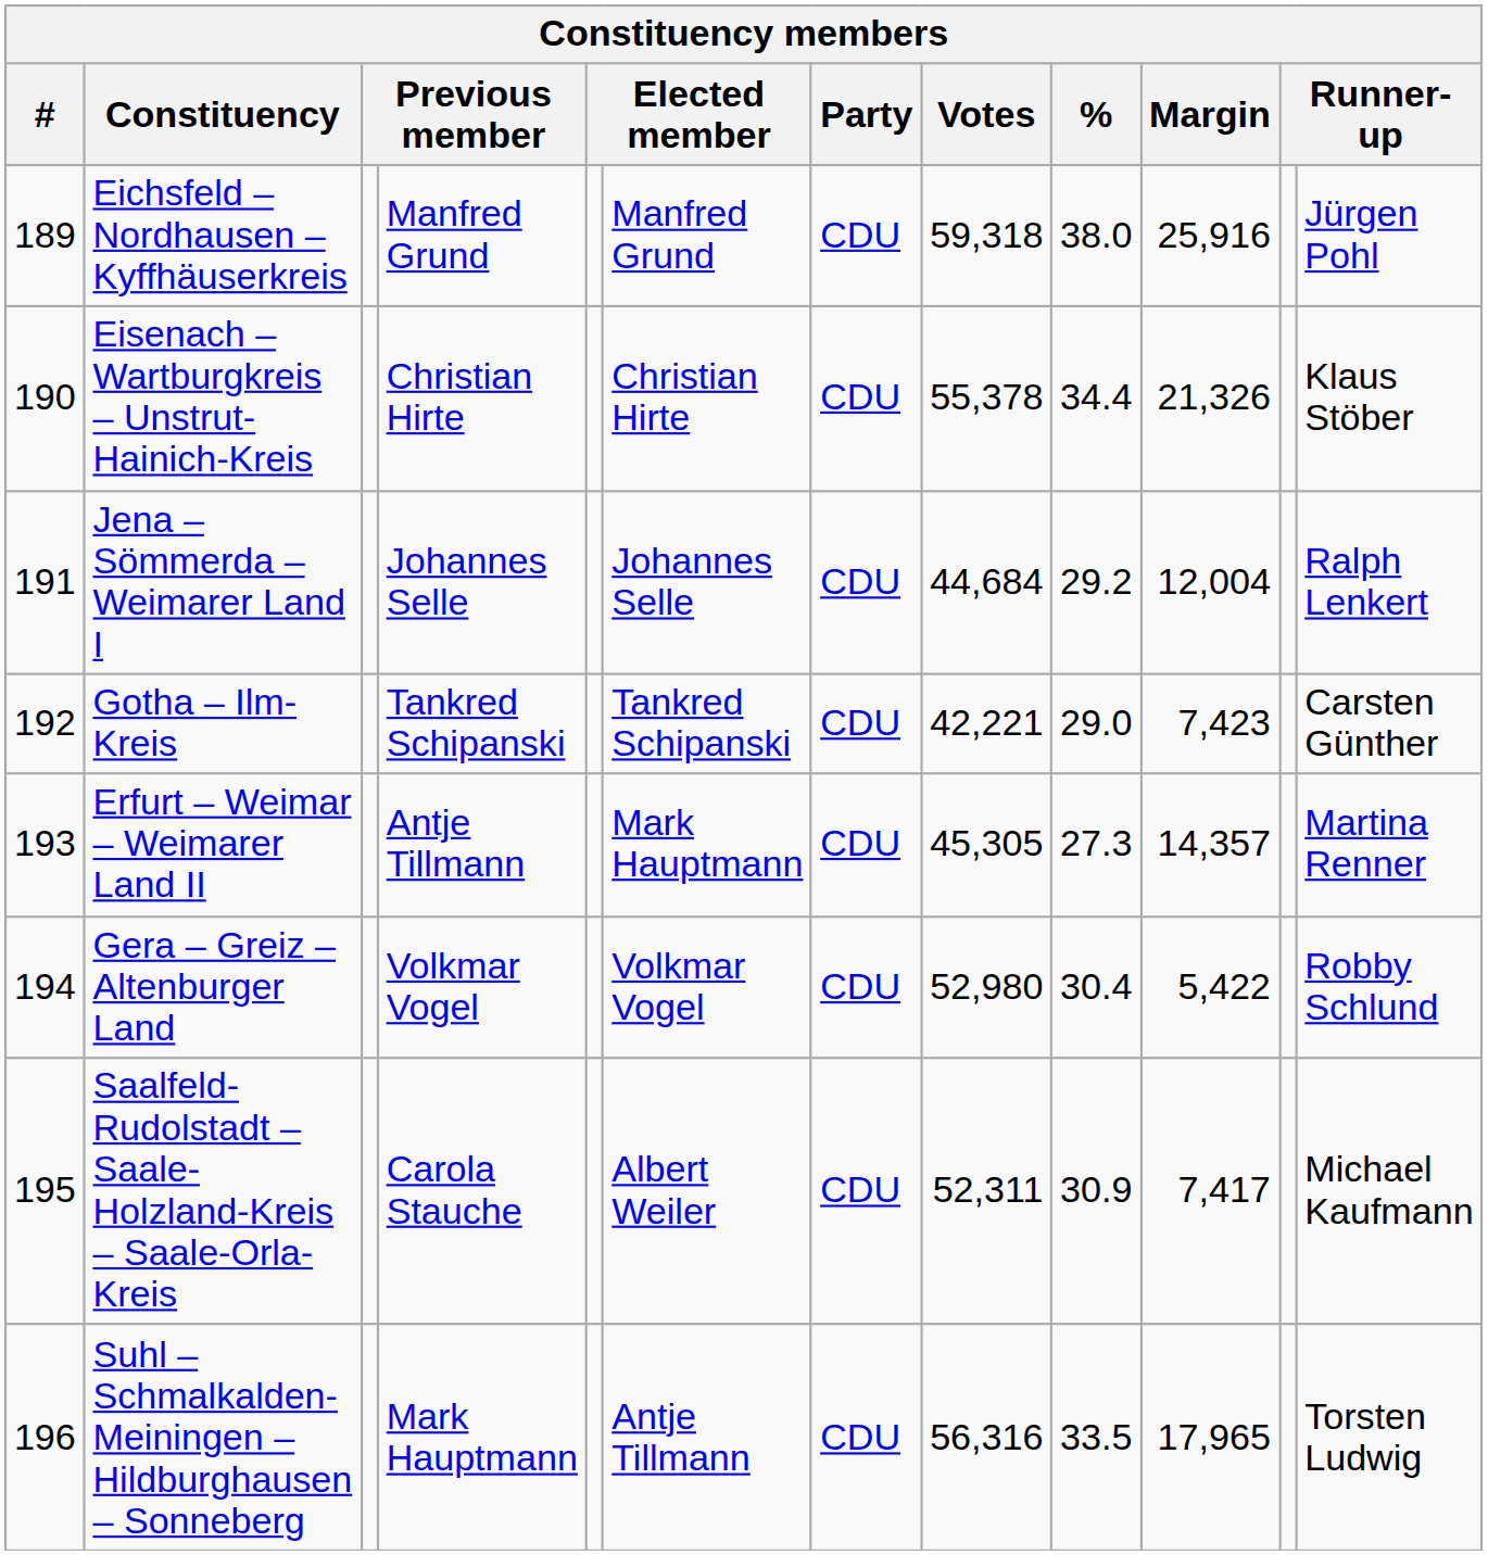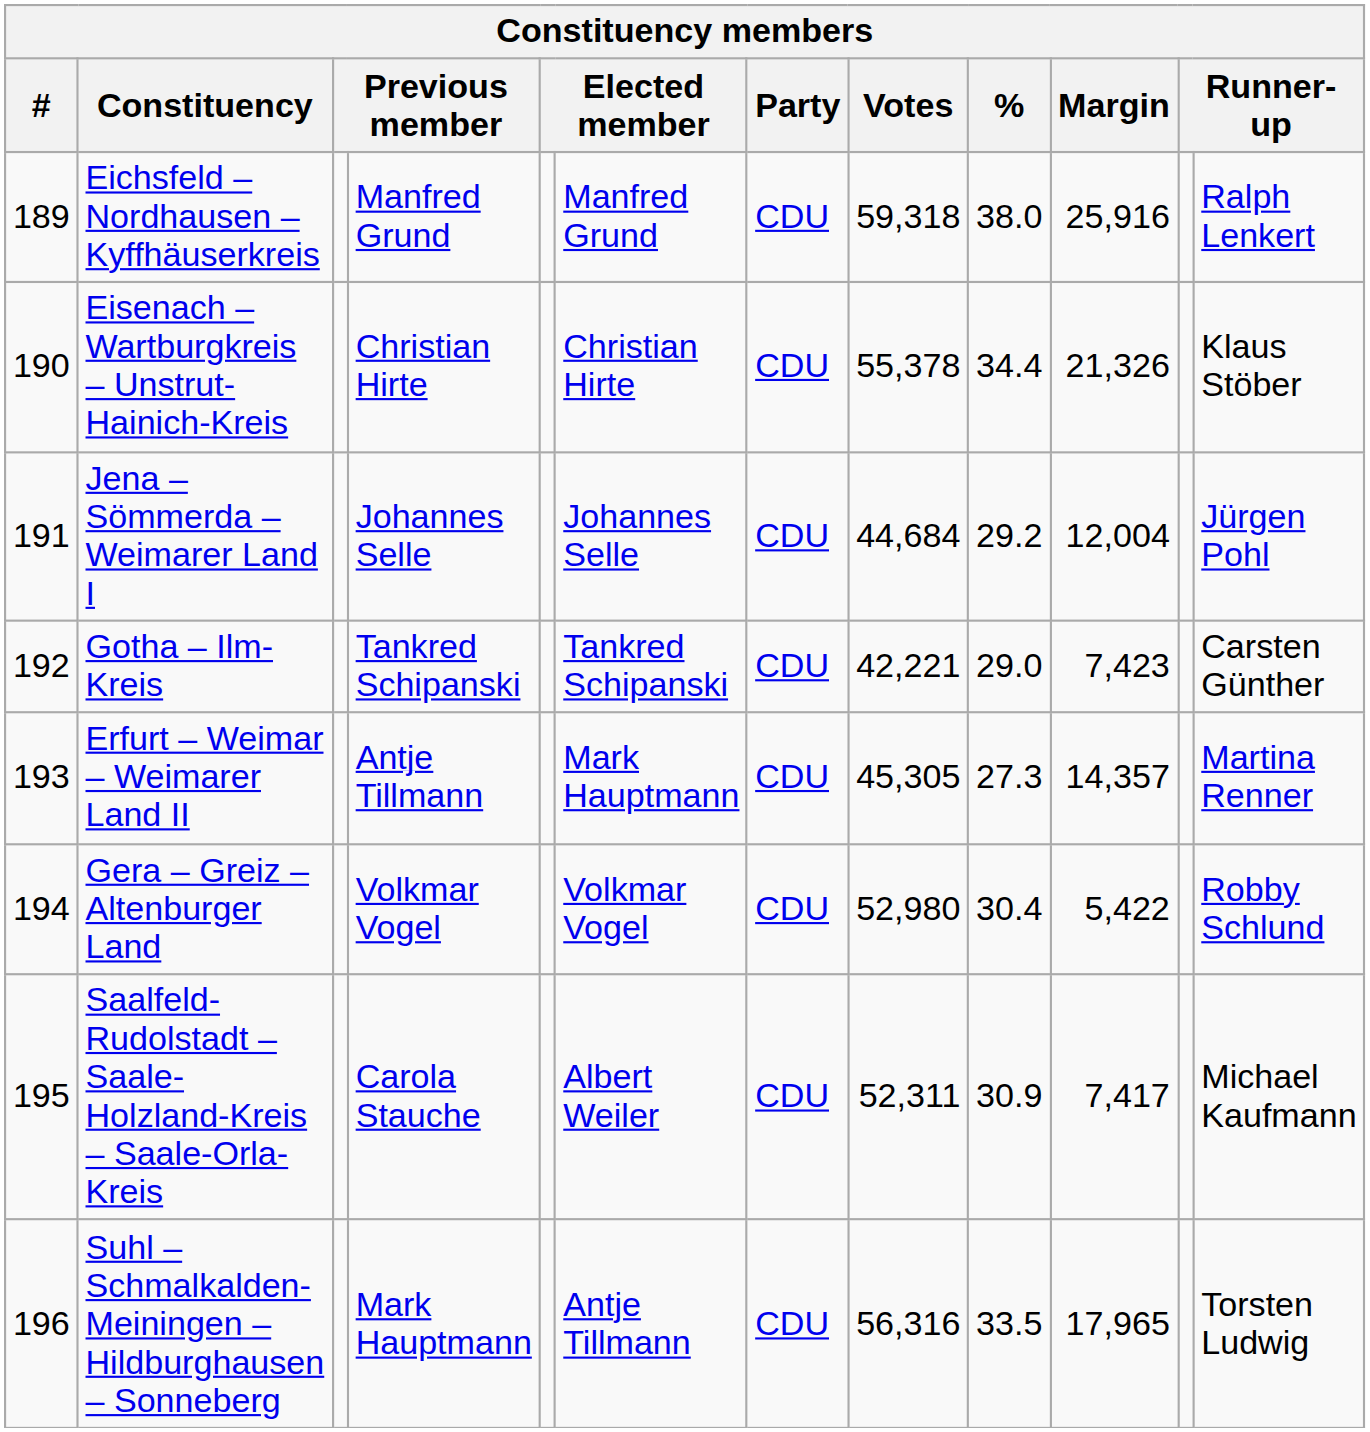Eichsfeld – Nordhausen – Kyffhäuserkreis | column 12: Jürgen Pohl -> Ralph Lenkert
Jena – Sömmerda – Weimarer Land I | column 12: Ralph Lenkert -> Jürgen Pohl
